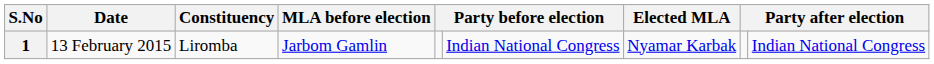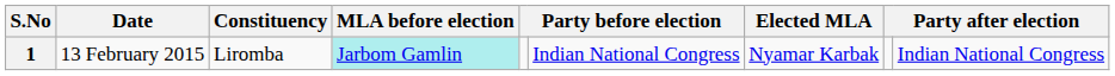1 | MLA before election: no background -> paleturquoise background
